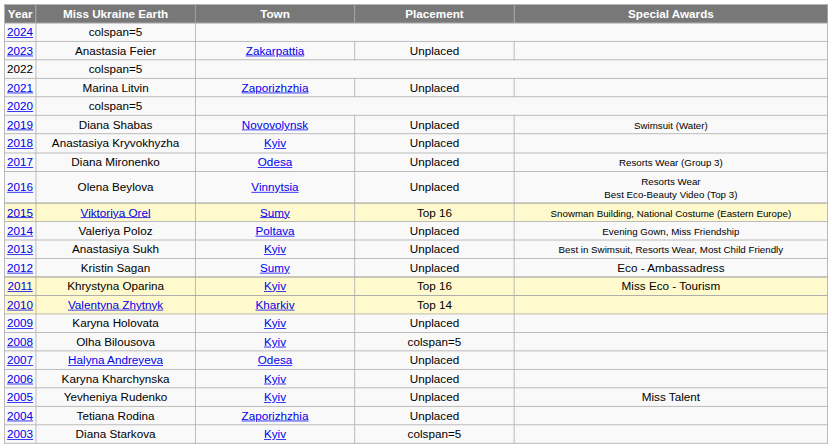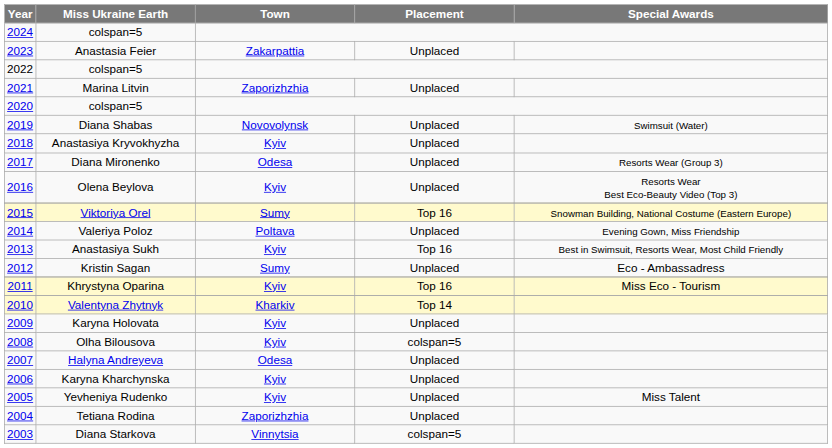Olena Beylova | Town: Vinnytsia -> Kyiv
Anastasiya Sukh | Placement: Unplaced -> Top 16
Diana Starkova | Town: Kyiv -> Vinnytsia
